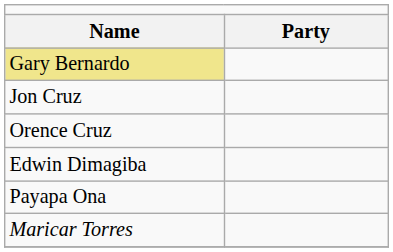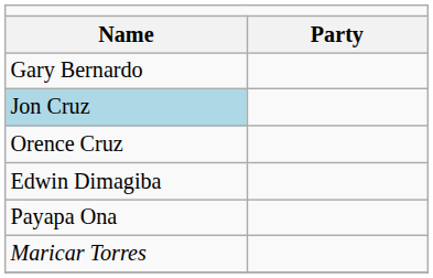Gary Bernardo | column 1: khaki background -> no background
Jon Cruz | column 1: no background -> lightblue background
